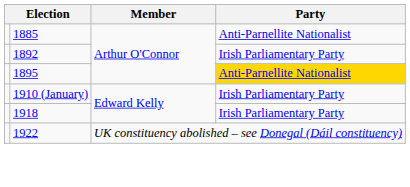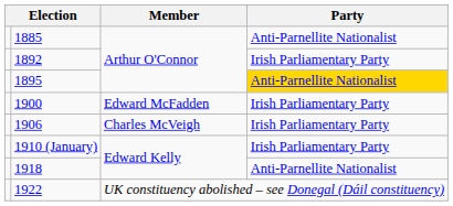+ row: 1900 | Edward McFadden | Irish Parliamentary Party
+ row: 1906 | Charles McVeigh | Irish Parliamentary Party
1918 | Party: Irish Parliamentary Party -> Anti-Parnellite Nationalist
